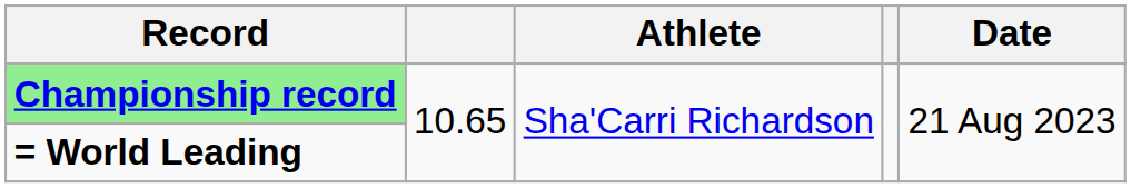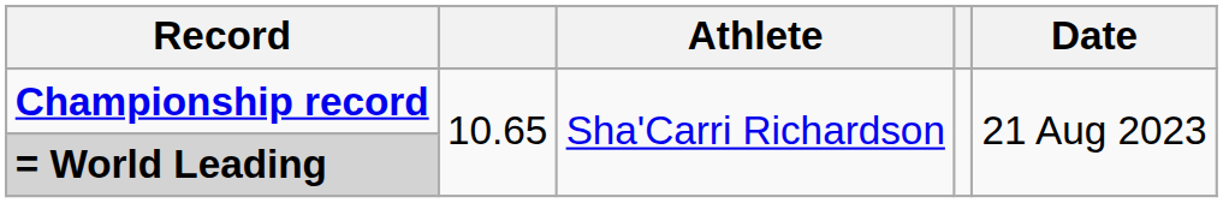Championship record | Record: lightgreen background -> no background
= World Leading | Record: no background -> lightgrey background
